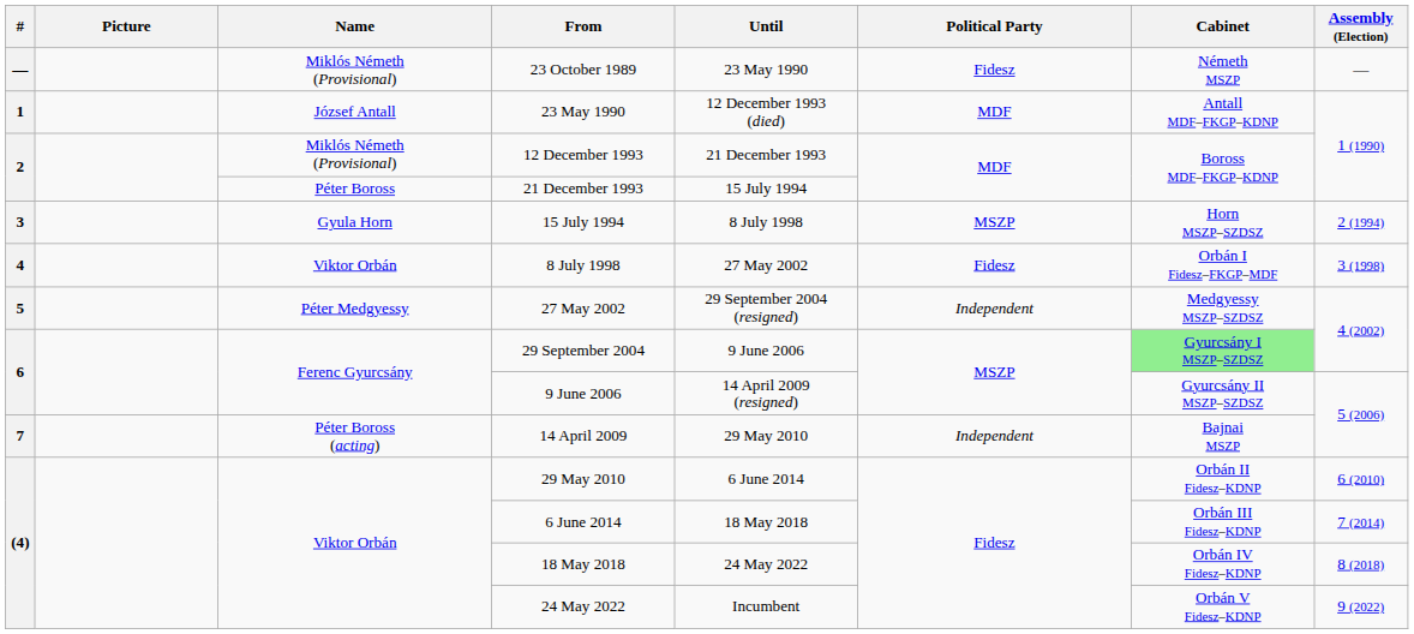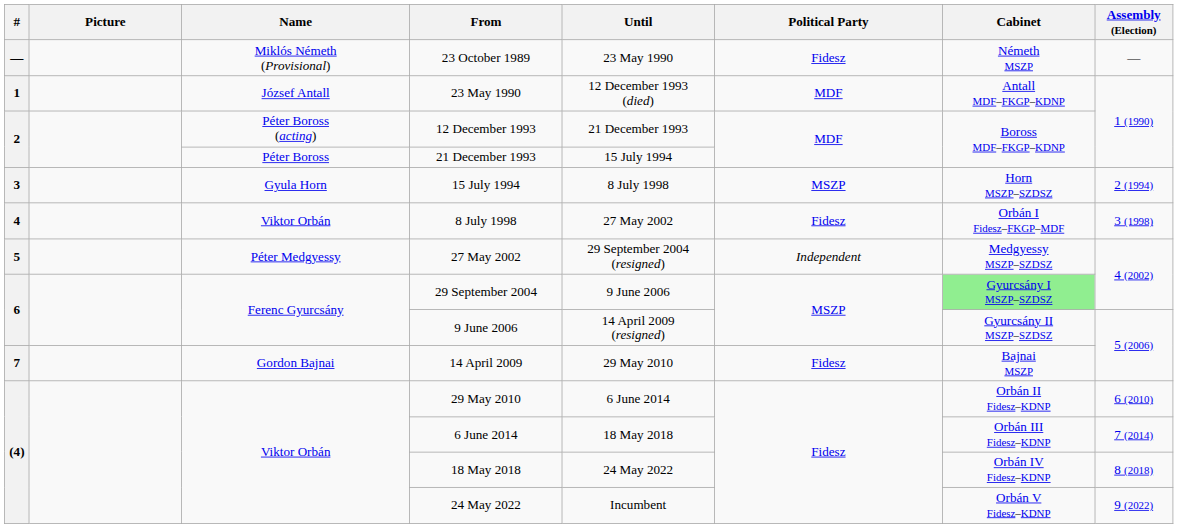12 December 1993 | Name: Miklós Németh (Provisional) -> Péter Boross (acting)
14 April 2009 | Name: Péter Boross (acting) -> Gordon Bajnai
14 April 2009 | Political Party: Independent -> Fidesz
